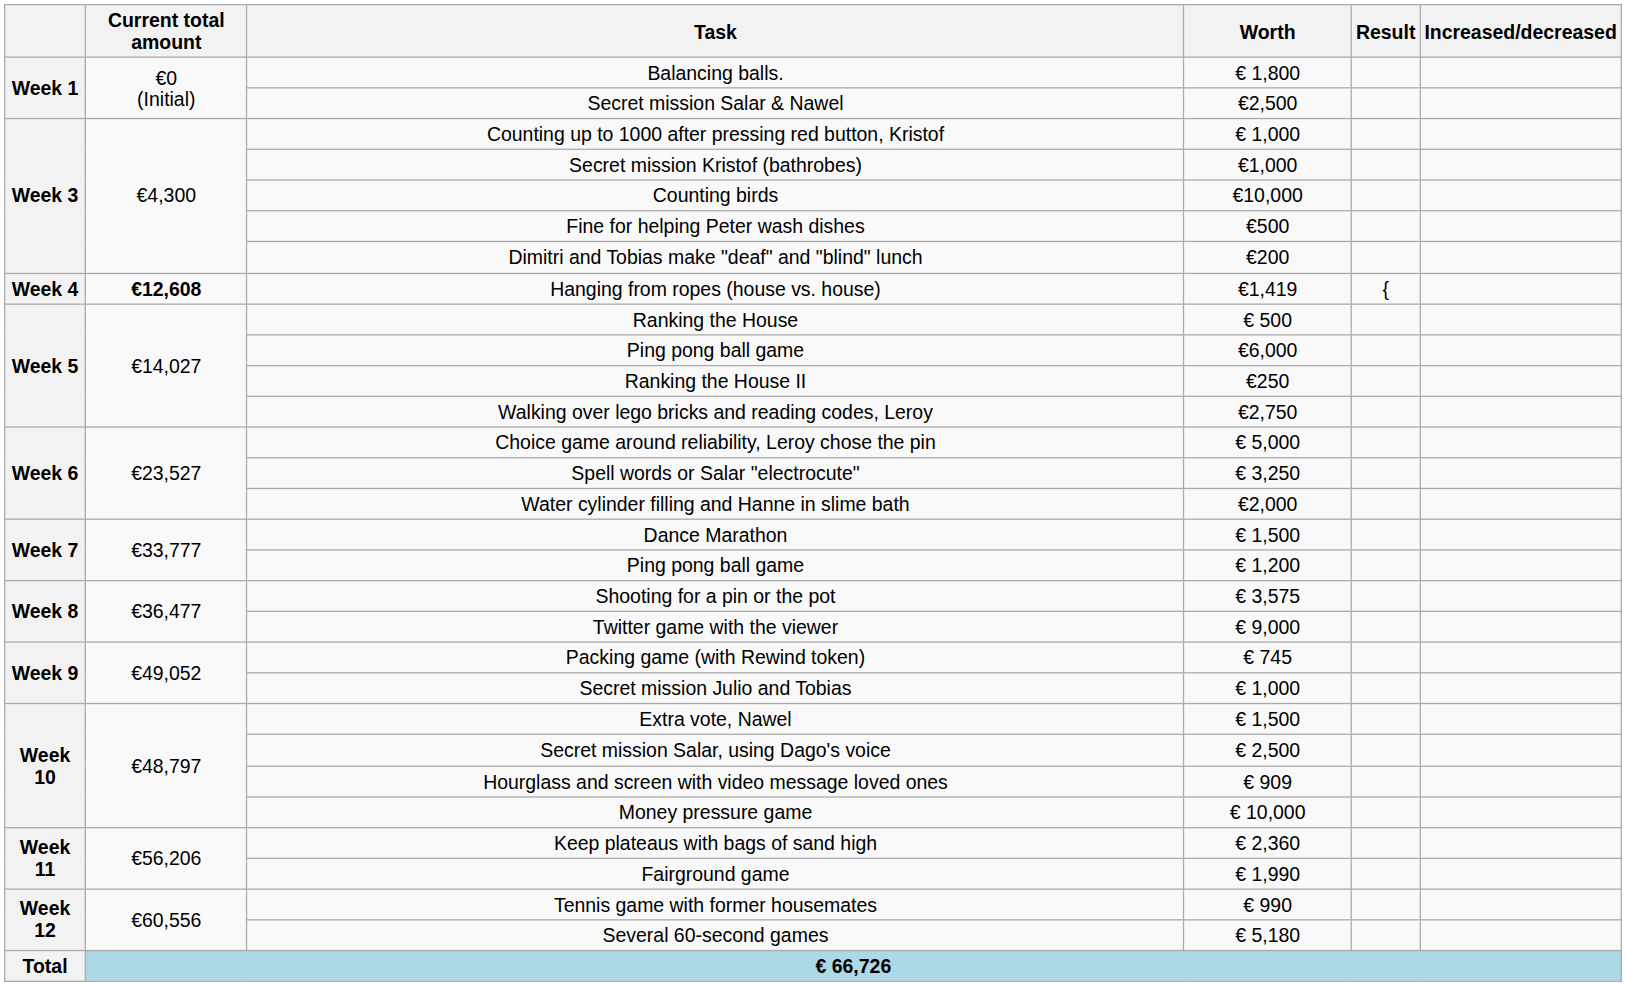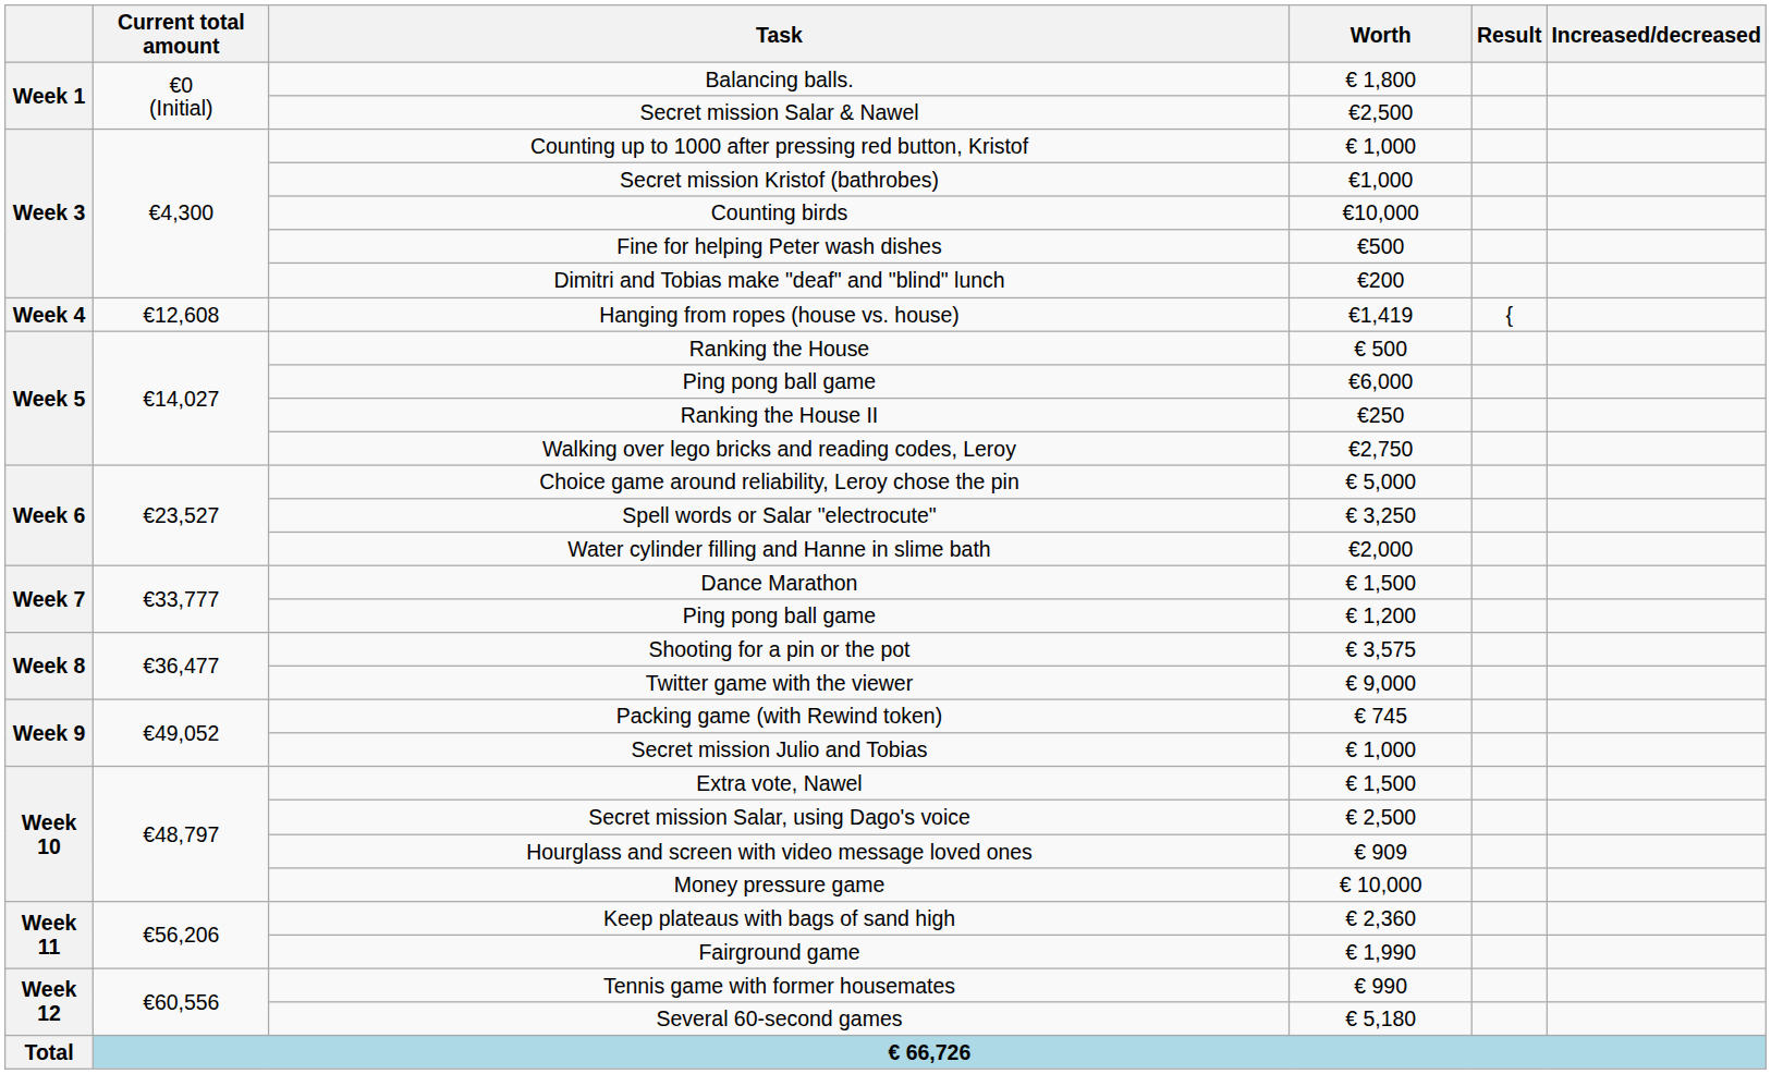Hanging from ropes (house vs. house) | Current total amount: bold -> normal
